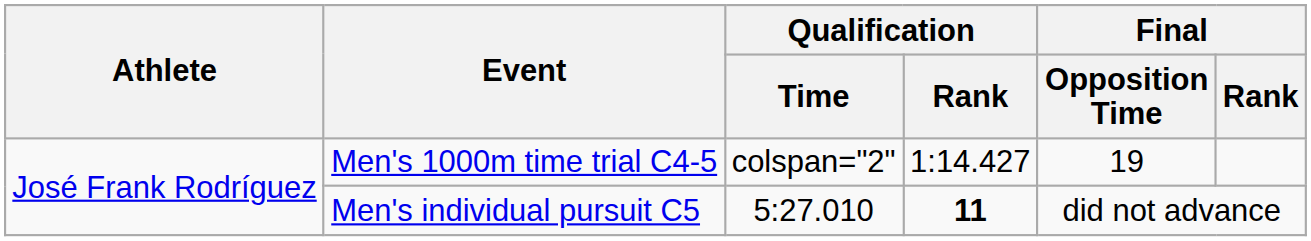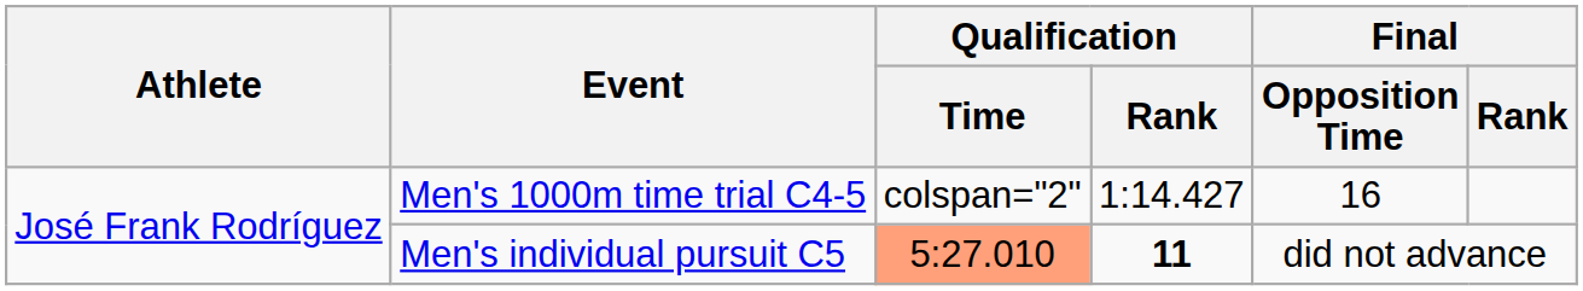Men's 1000m time trial C4-5 | Final / Opposition Time: 19 -> 16
Men's individual pursuit C5 | Qualification / Time: no background -> lightsalmon background
